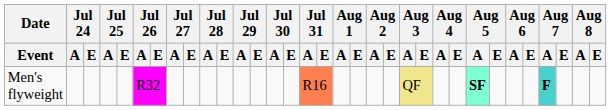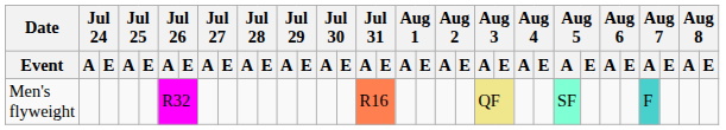Men's flyweight | Aug 5 / A: bold -> normal
Men's flyweight | Aug 7 / A: bold -> normal
